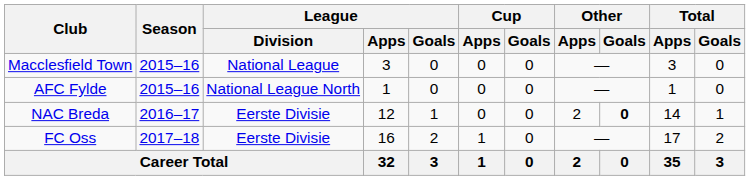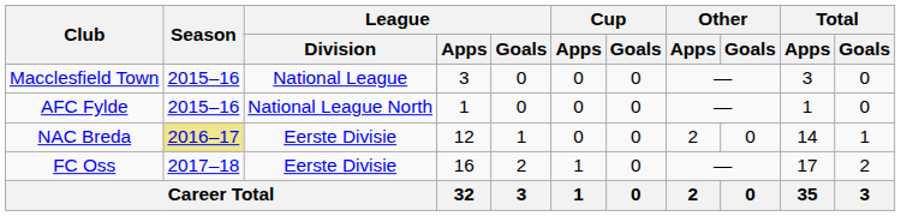NAC Breda | Season: no background -> khaki background
NAC Breda | Other / Goals: bold -> normal
